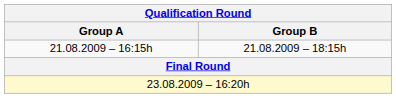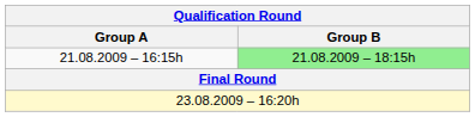21.08.2009 – 16:15h | Group B: no background -> lightgreen background
